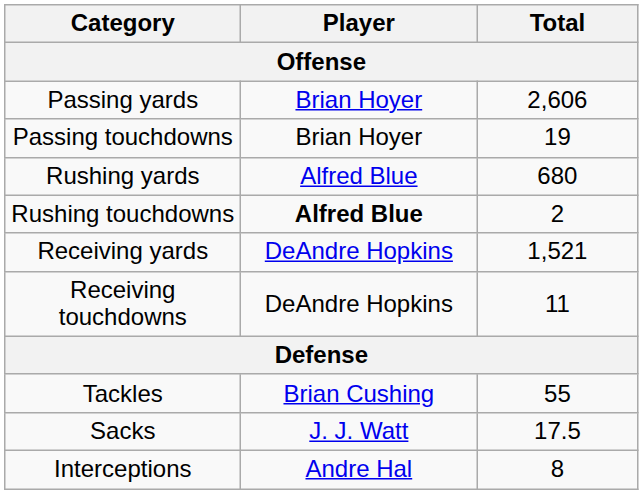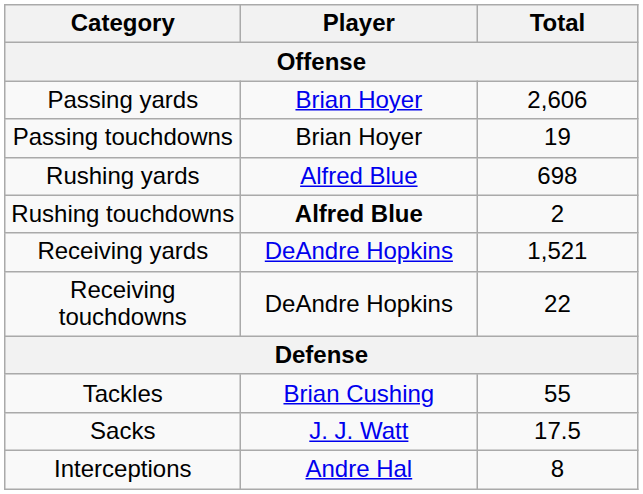Rushing yards | Total: 680 -> 698
Receiving touchdowns | Total: 11 -> 22
